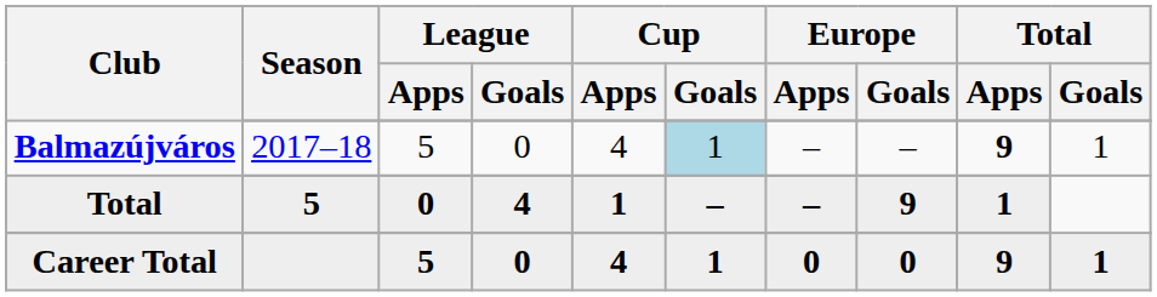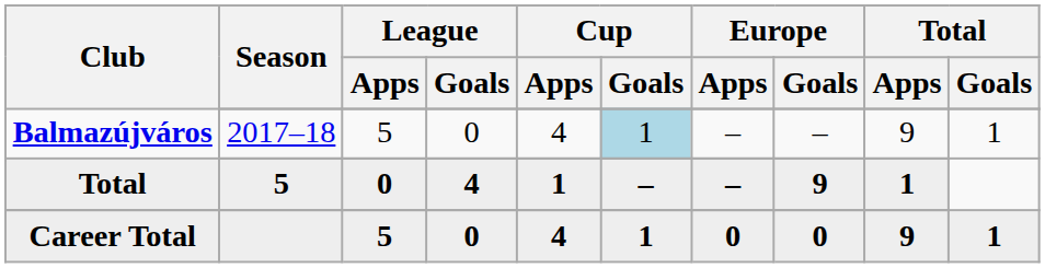Balmazújváros / 2017–18 | Total / Apps: bold -> normal
